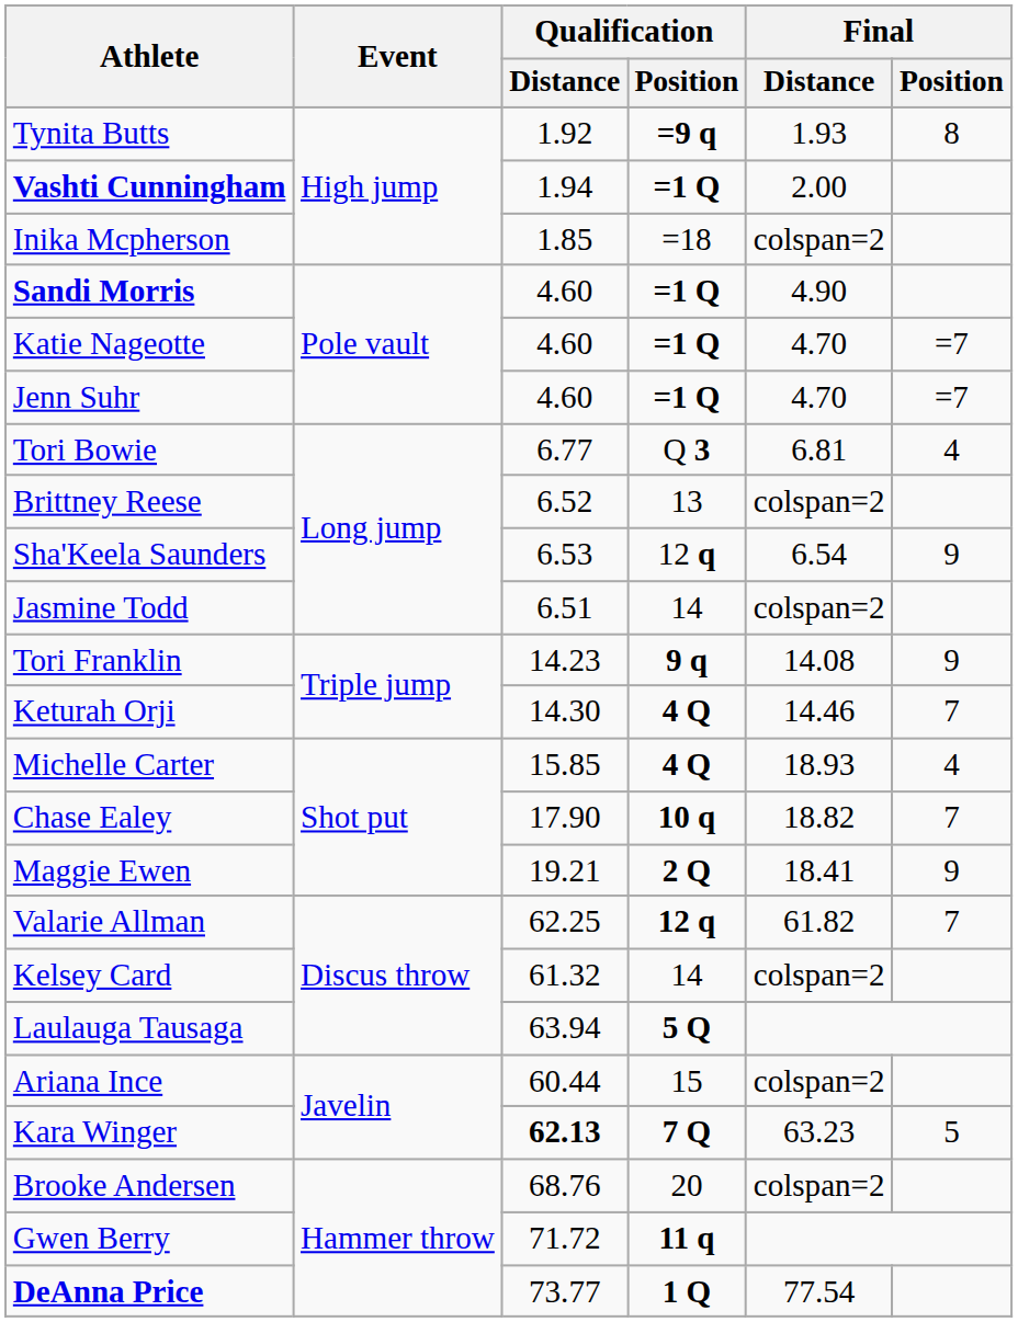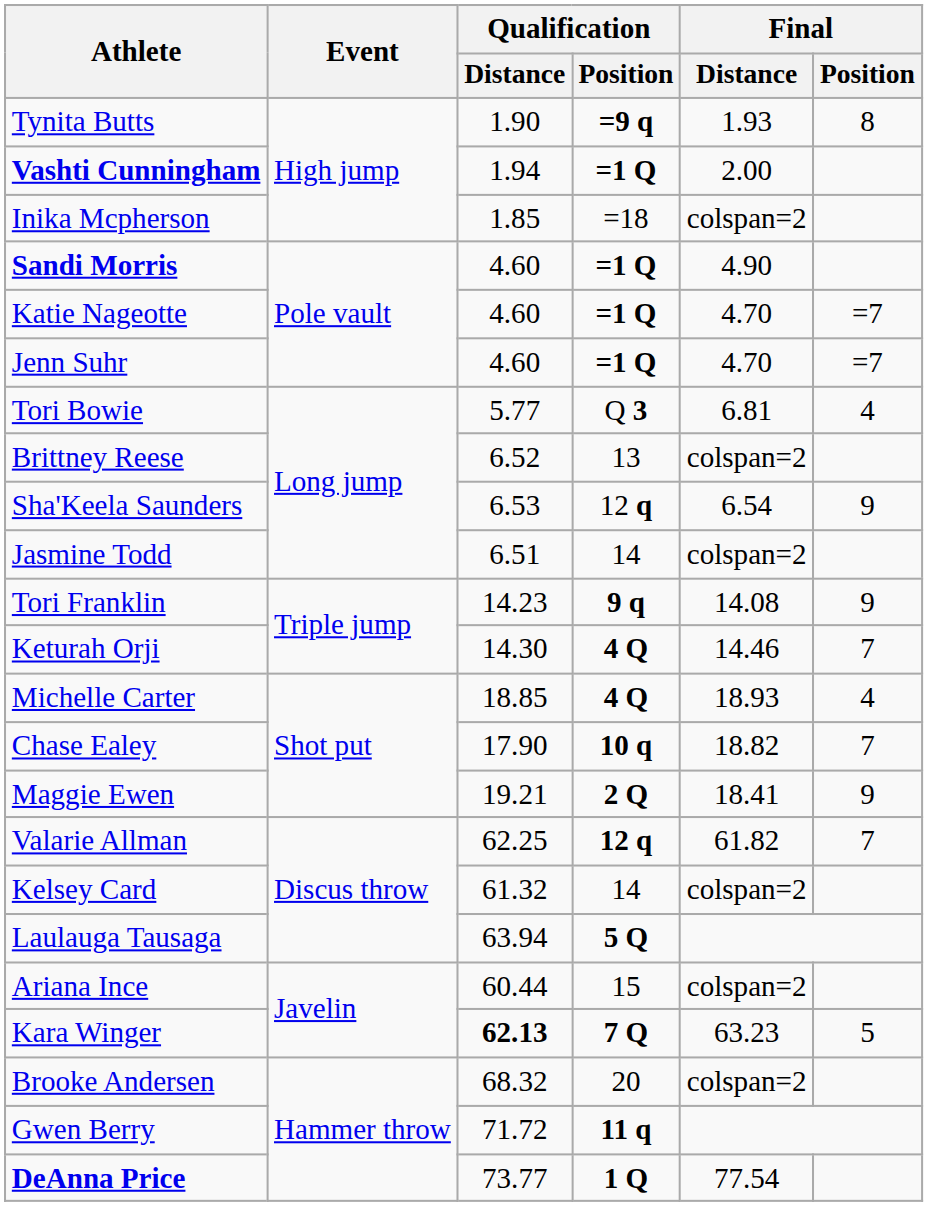Tynita Butts | Qualification / Distance: 1.92 -> 1.90
Tori Bowie | Qualification / Distance: 6.77 -> 5.77
Michelle Carter | Qualification / Distance: 15.85 -> 18.85
Brooke Andersen | Qualification / Distance: 68.76 -> 68.32
